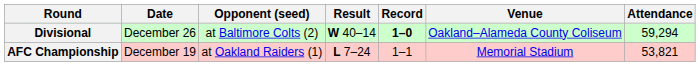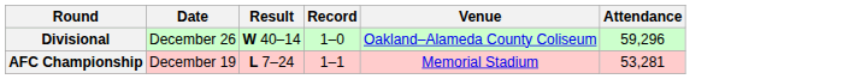- column: Opponent (seed) | at Baltimore Colts (2) | at Oakland Raiders (1)
Divisional | Record: bold -> normal
Divisional | Attendance: 59,294 -> 59,296
AFC Championship | Attendance: 53,821 -> 53,281
